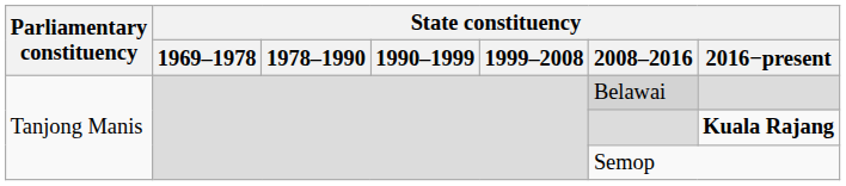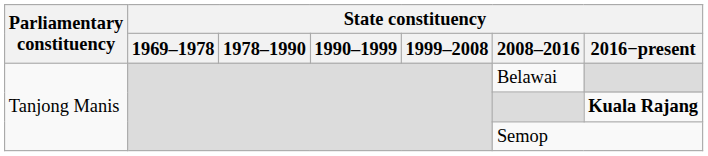row 3 | State constituency / 2008–2016: lightgrey background -> no background
